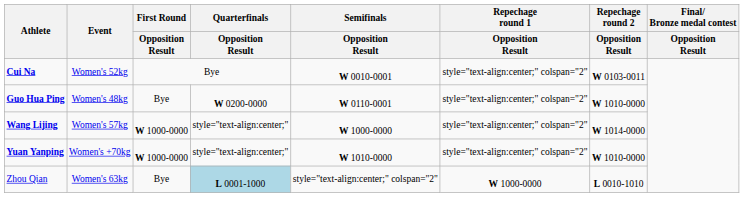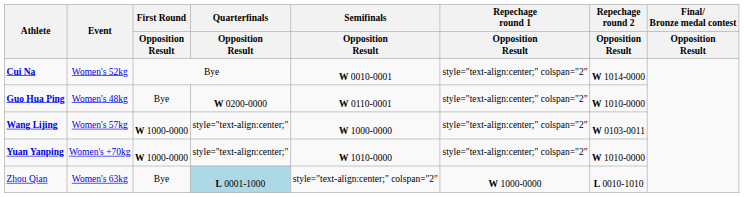Cui Na | Repechage round 2 / Opposition Result: W 0103-0011 -> W 1014-0000
Wang Lijing | Repechage round 2 / Opposition Result: W 1014-0000 -> W 0103-0011
